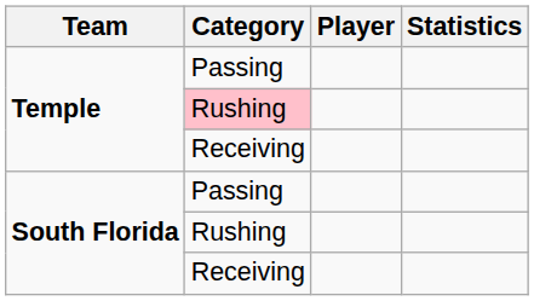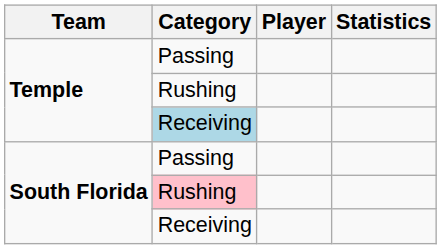Temple / Rushing | Category: pink background -> no background
Temple / Receiving | Category: no background -> lightblue background
South Florida / Rushing | Category: no background -> pink background
